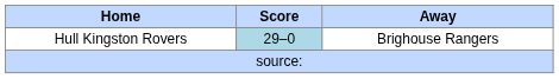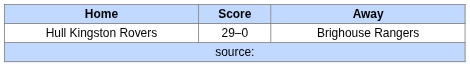Hull Kingston Rovers | Score: lightblue background -> no background
